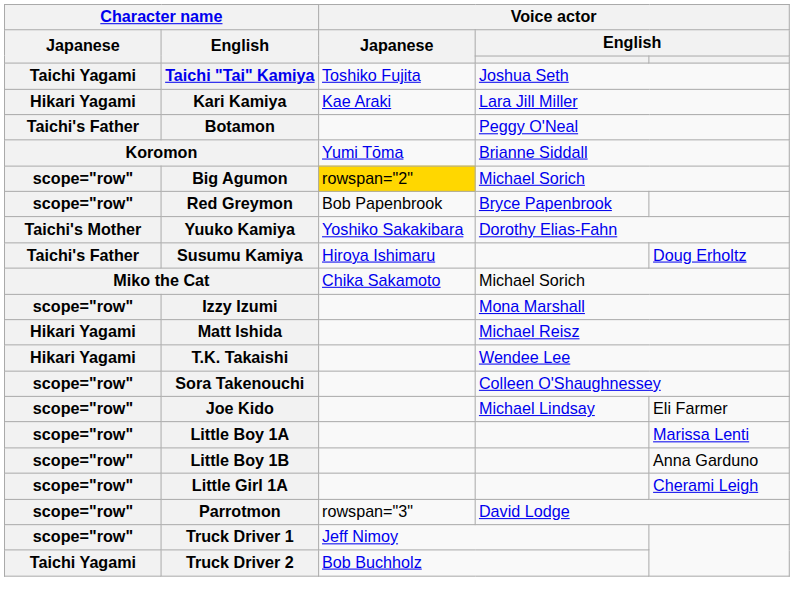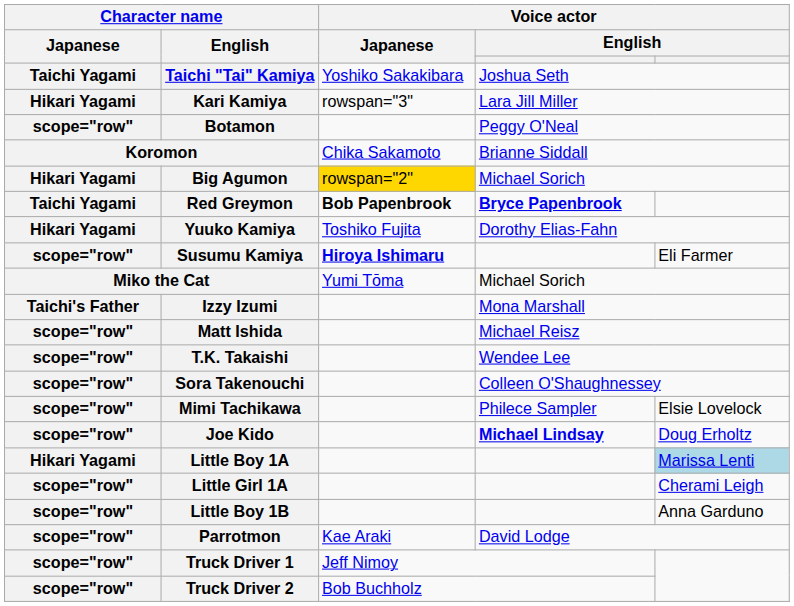Taichi "Tai" Kamiya | Voice actor / Japanese: Toshiko Fujita -> Yoshiko Sakakibara
Kari Kamiya | Voice actor / Japanese: Kae Araki -> rowspan="3"
Botamon | Character name / Japanese: Taichi's Father -> scope="row"
Koromon | Voice actor / Japanese: Yumi Tōma -> Chika Sakamoto
Big Agumon | Character name / Japanese: scope="row" -> Hikari Yagami
Red Greymon | Character name / Japanese: scope="row" -> Taichi Yagami
Red Greymon | Voice actor / Japanese: normal -> bold
Red Greymon | column 4: normal -> bold
Yuuko Kamiya | Character name / Japanese: Taichi's Mother -> Hikari Yagami
Yuuko Kamiya | Voice actor / Japanese: Yoshiko Sakakibara -> Toshiko Fujita
Susumu Kamiya | Character name / Japanese: Taichi's Father -> scope="row"
Susumu Kamiya | Voice actor / Japanese: normal -> bold
Susumu Kamiya | column 5: Doug Erholtz -> Eli Farmer
Miko the Cat | Voice actor / Japanese: Chika Sakamoto -> Yumi Tōma
Izzy Izumi | Character name / Japanese: scope="row" -> Taichi's Father
Matt Ishida | Character name / Japanese: Hikari Yagami -> scope="row"
T.K. Takaishi | Character name / Japanese: Hikari Yagami -> scope="row"
+ row: scope="row" | Mimi Tachikawa | Philece Sampler | Elsie Lovelock
Joe Kido | column 4: normal -> bold
Joe Kido | column 5: Eli Farmer -> Doug Erholtz
Little Boy 1A | Character name / Japanese: scope="row" -> Hikari Yagami
Little Boy 1A | column 5: no background -> lightblue background
rows swapped: Little Boy 1B <-> Little Girl 1A
Parrotmon | Voice actor / Japanese: rowspan="3" -> Kae Araki
Truck Driver 2 | Character name / Japanese: Taichi Yagami -> scope="row"
